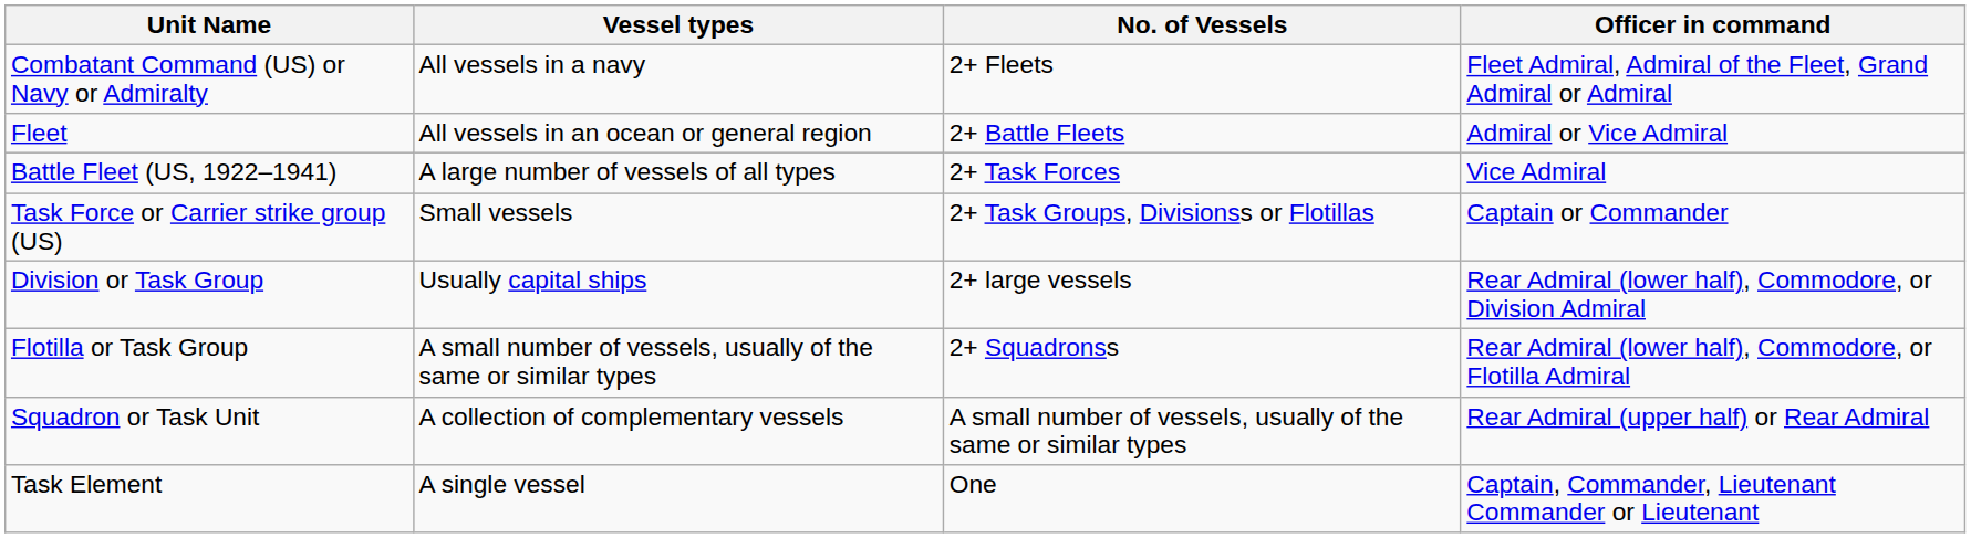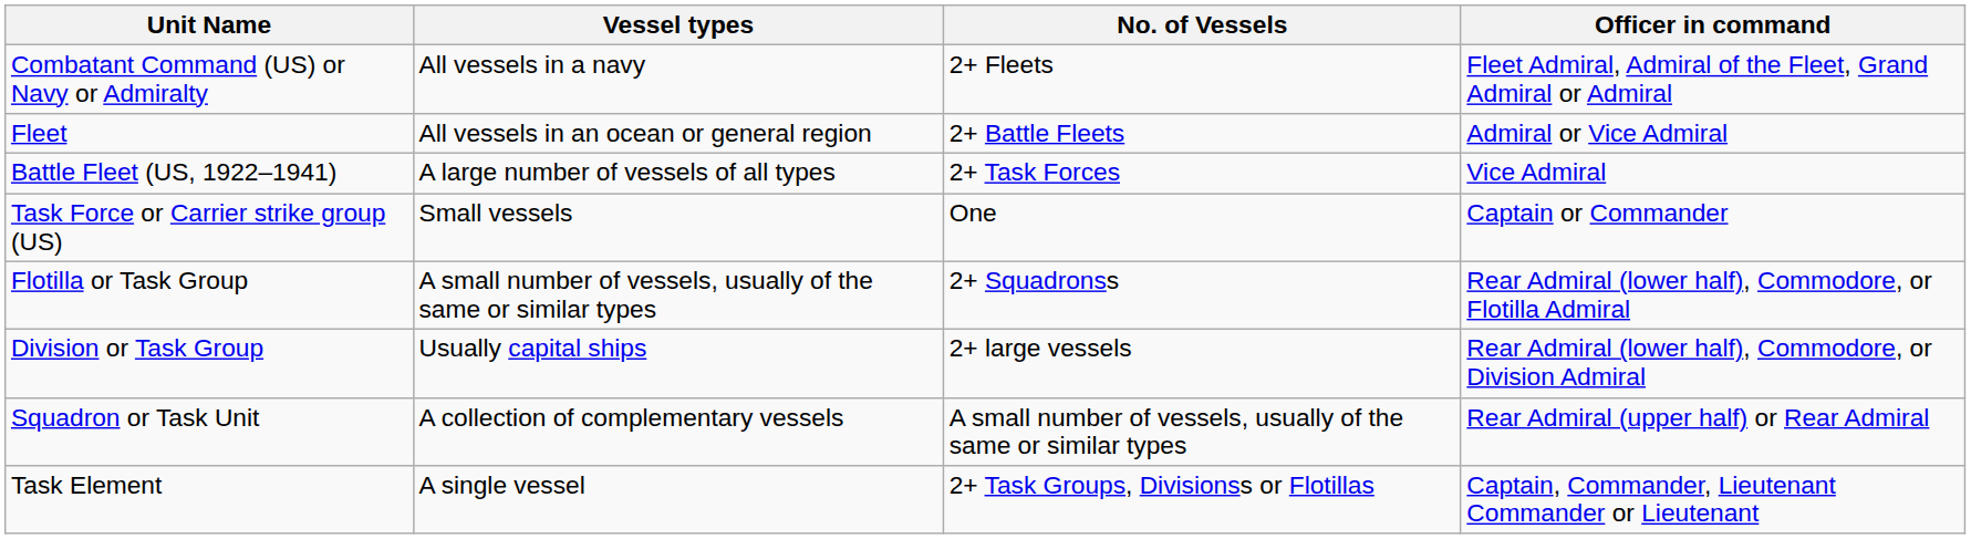Task Force or Carrier strike group (US) | No. of Vessels: 2+ Task Groups, Divisionss or Flotillas -> One
rows swapped: Division or Task Group <-> Flotilla or Task Group
Task Element | No. of Vessels: One -> 2+ Task Groups, Divisionss or Flotillas
